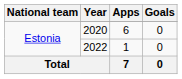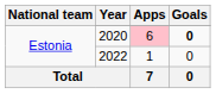2020 | Apps: no background -> pink background
2020 | Goals: normal -> bold
